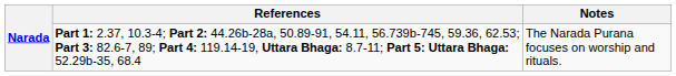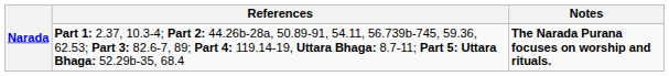row 2 | Notes: normal -> bold
